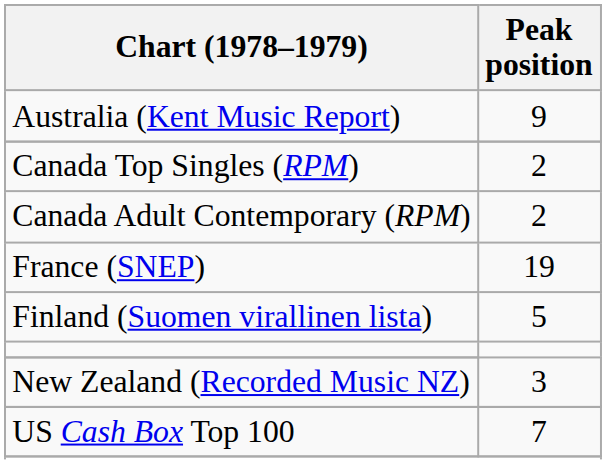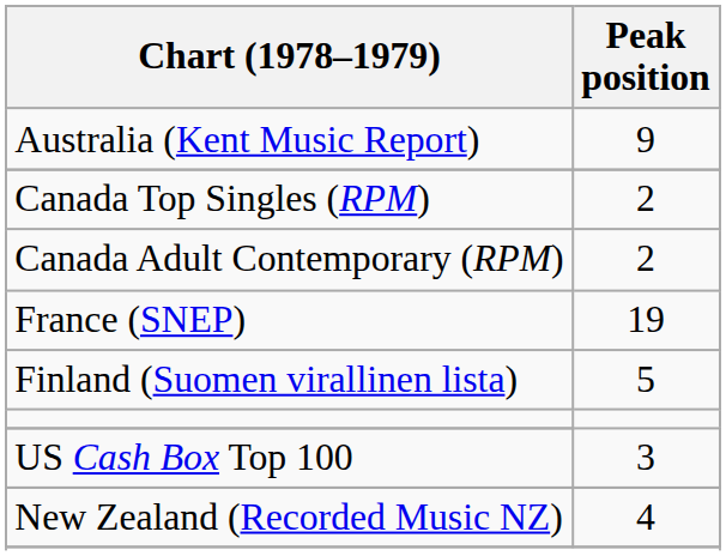row 8 | Chart (1978–1979): New Zealand (Recorded Music NZ) -> US Cash Box Top 100
row 9 | Chart (1978–1979): US Cash Box Top 100 -> New Zealand (Recorded Music NZ)
row 9 | Peak position: 7 -> 4
